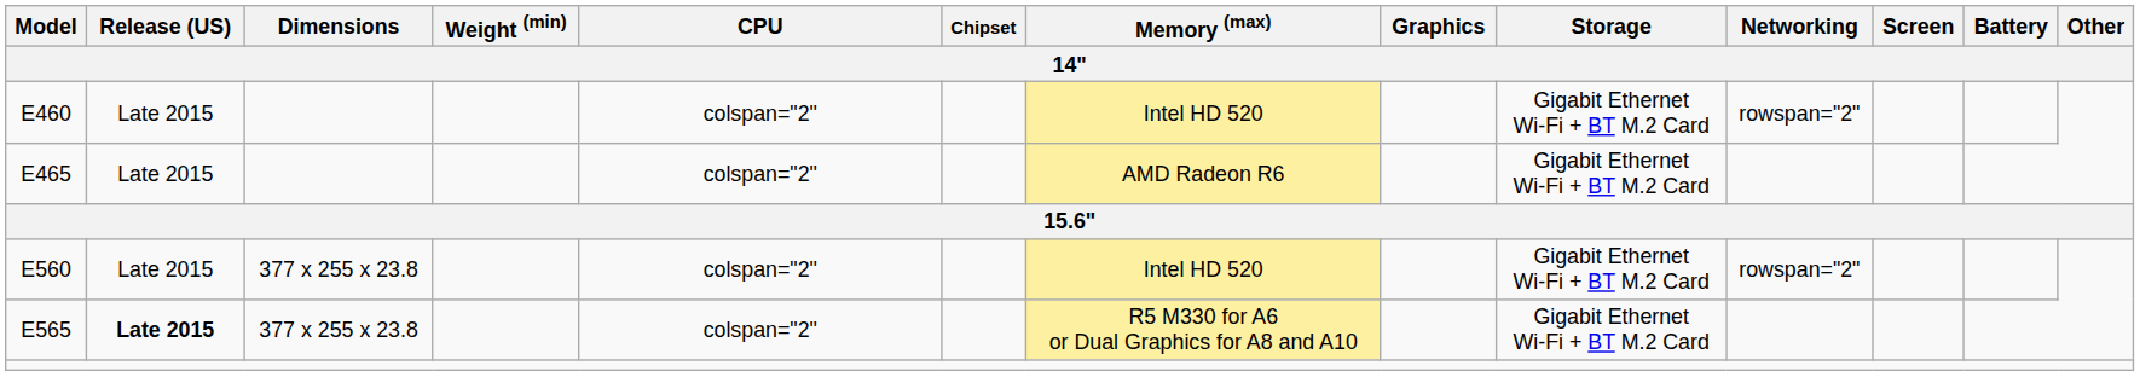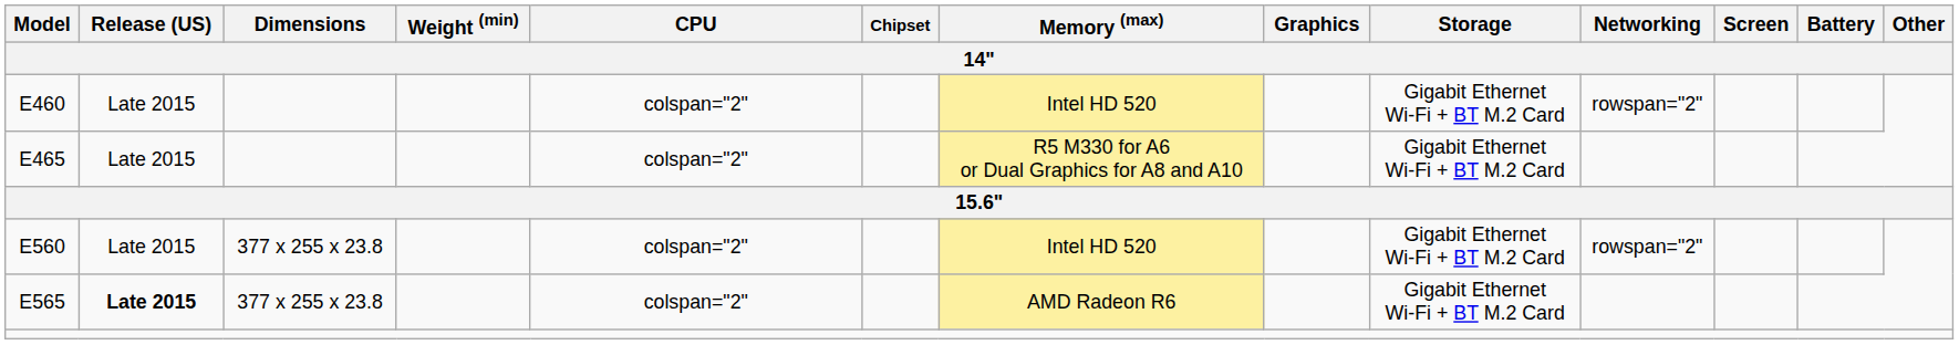E465 | Memory (max): AMD Radeon R6 -> R5 M330 for A6 or Dual Graphics for A8 and A10
E565 | Memory (max): R5 M330 for A6 or Dual Graphics for A8 and A10 -> AMD Radeon R6
